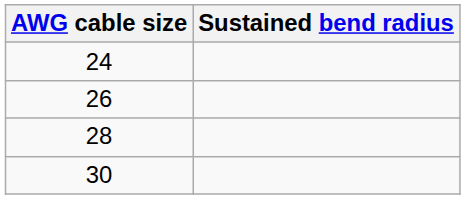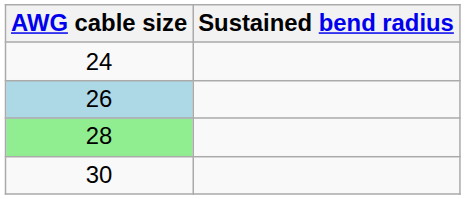26 | AWG cable size: no background -> lightblue background
28 | AWG cable size: no background -> lightgreen background
